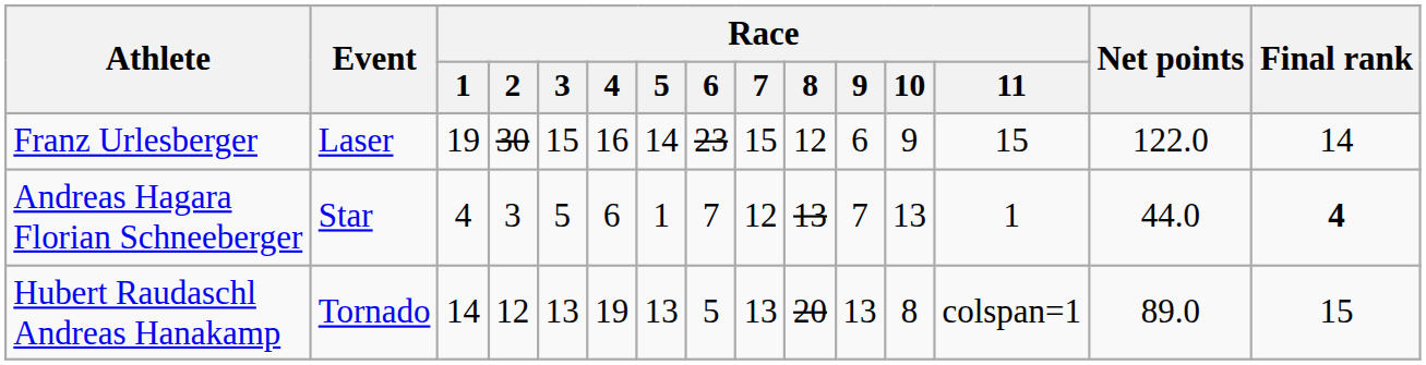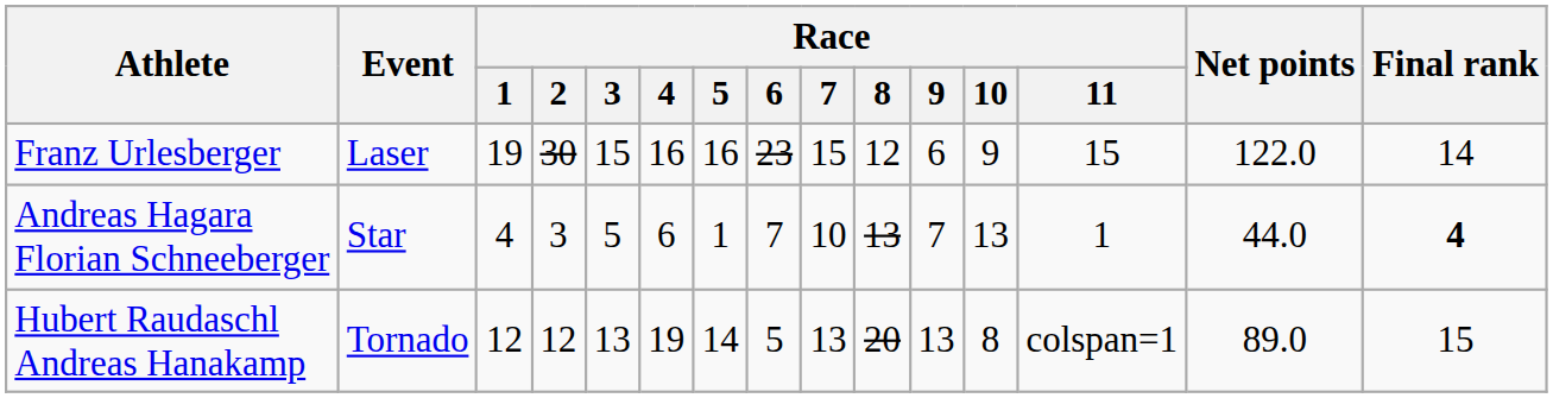Franz Urlesberger | Race / 5: 14 -> 16
Andreas Hagara Florian Schneeberger | Race / 7: 12 -> 10
Hubert Raudaschl Andreas Hanakamp | Race / 1: 14 -> 12
Hubert Raudaschl Andreas Hanakamp | Race / 5: 13 -> 14
